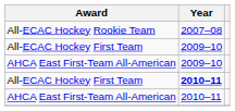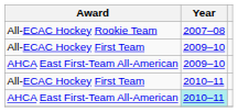row 5 | Year: bold -> normal
row 6 | Year: no background -> paleturquoise background
